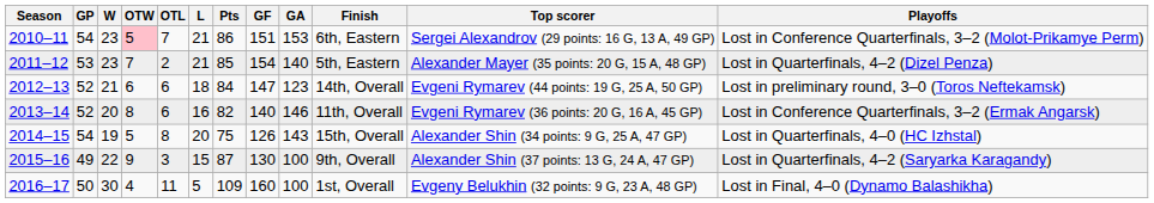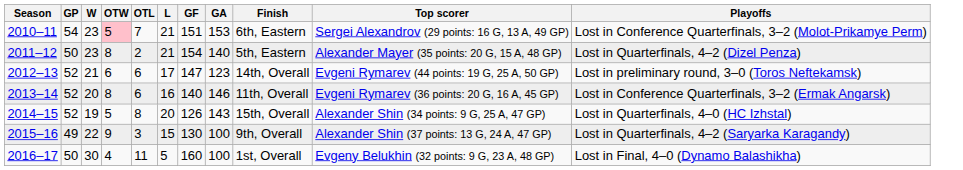- column: Pts | 86 | 85 | 84 | 82 | 75 | 87 | 109
2011–12 | GP: 53 -> 50
2011–12 | OTW: 7 -> 8
2012–13 | L: 18 -> 17
2014–15 | GP: 54 -> 52
